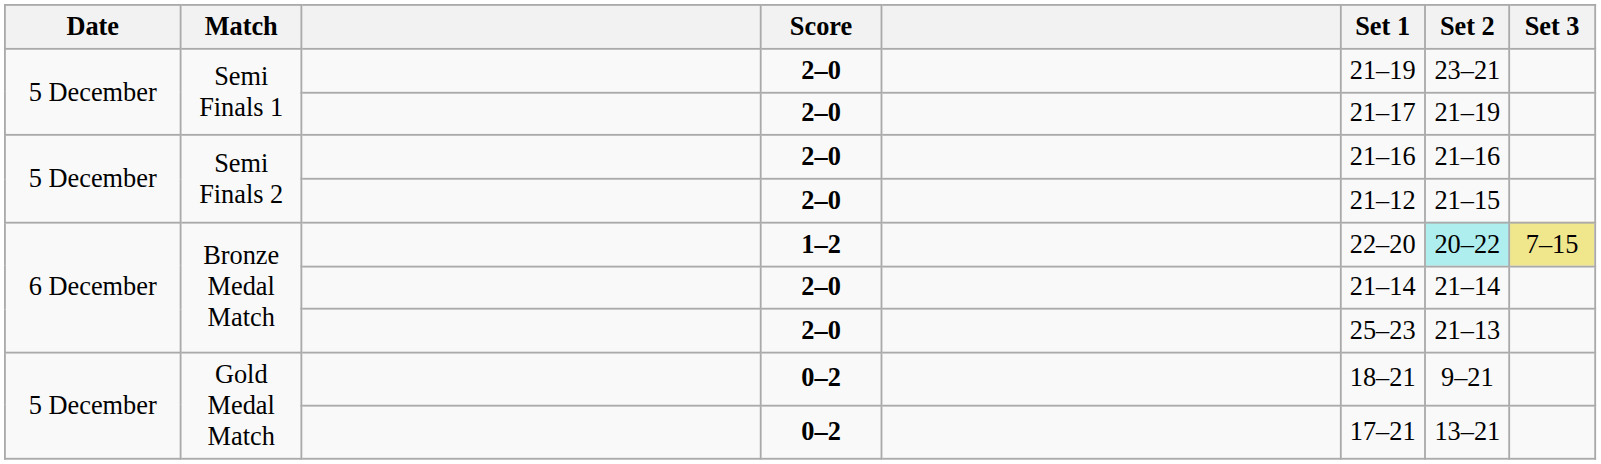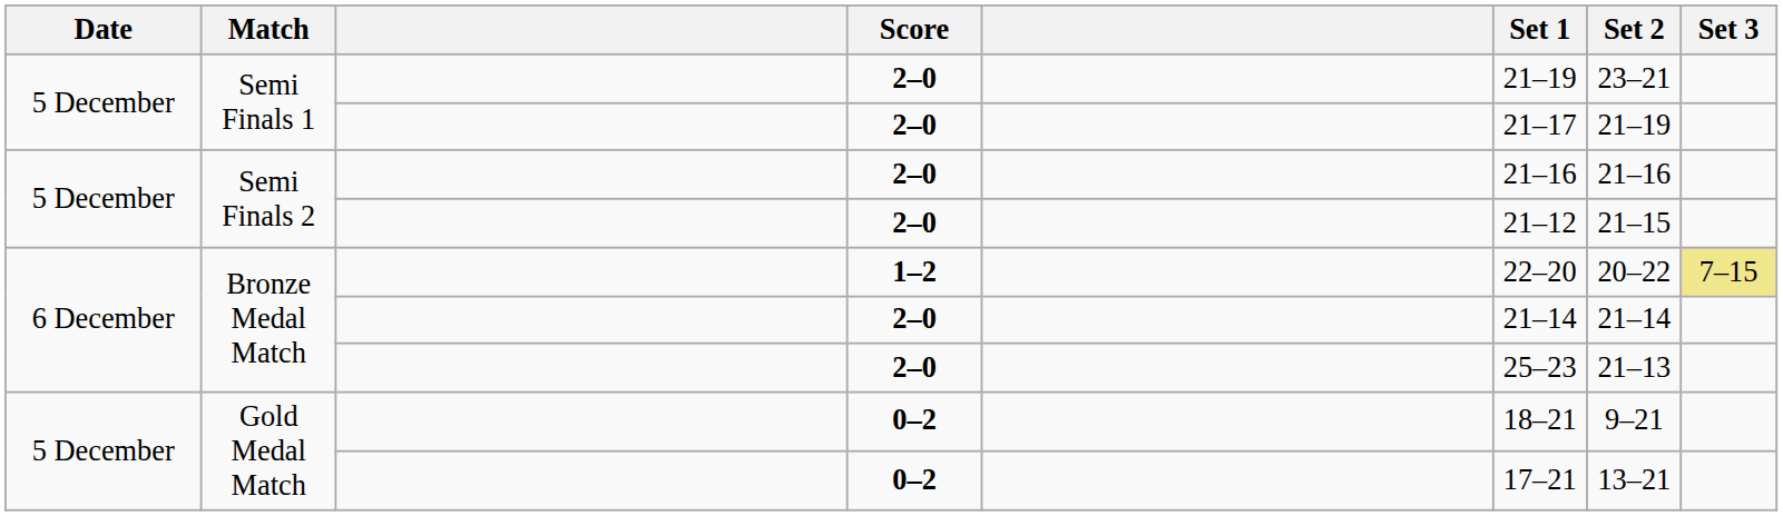Bronze Medal Match / 1–2 | Set 2: paleturquoise background -> no background
